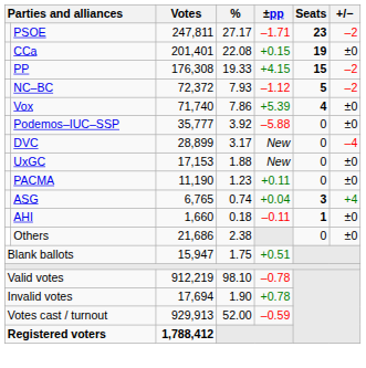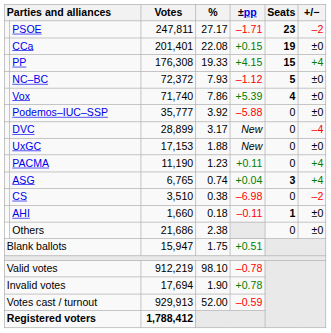PP | +/−: –2 -> +4
NC–BC | +/−: –2 -> ±0
PACMA | +/−: ±0 -> +4
+ row: CS | 3,510 | 0.38 | –6.98 | 0 | –2
